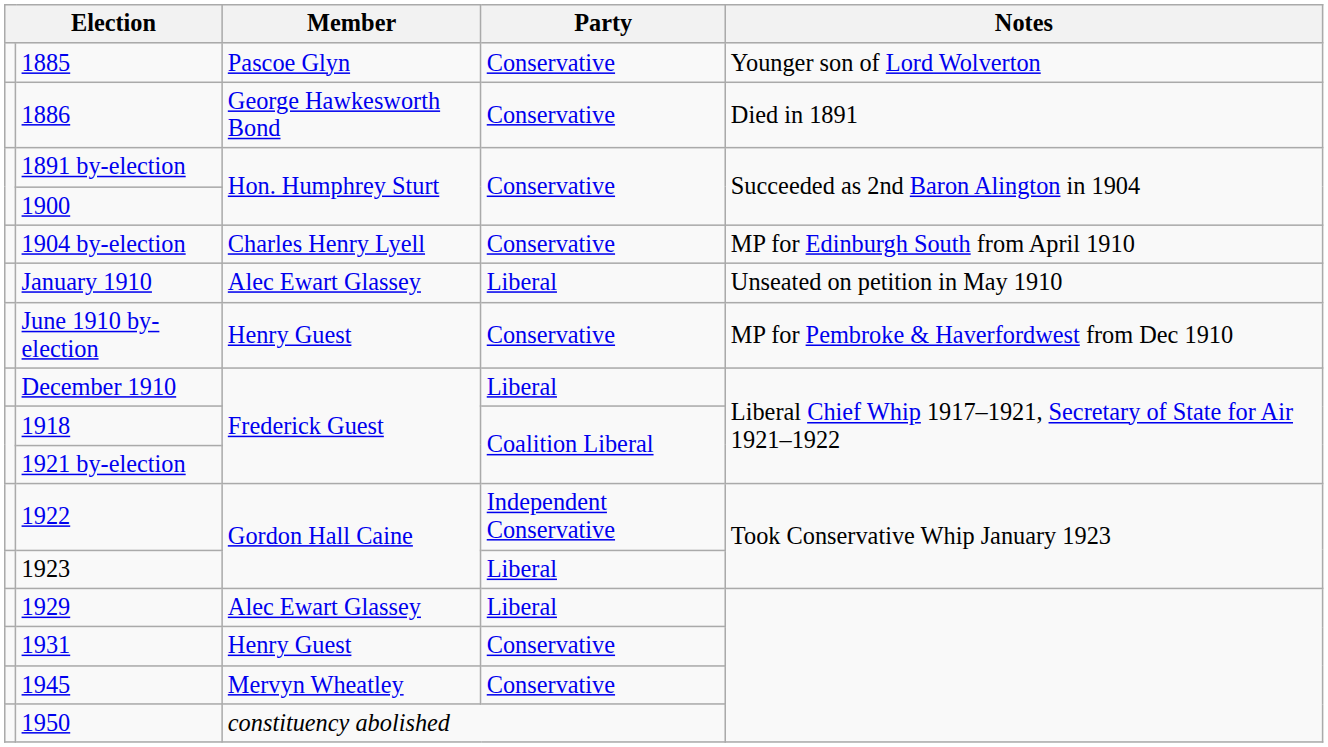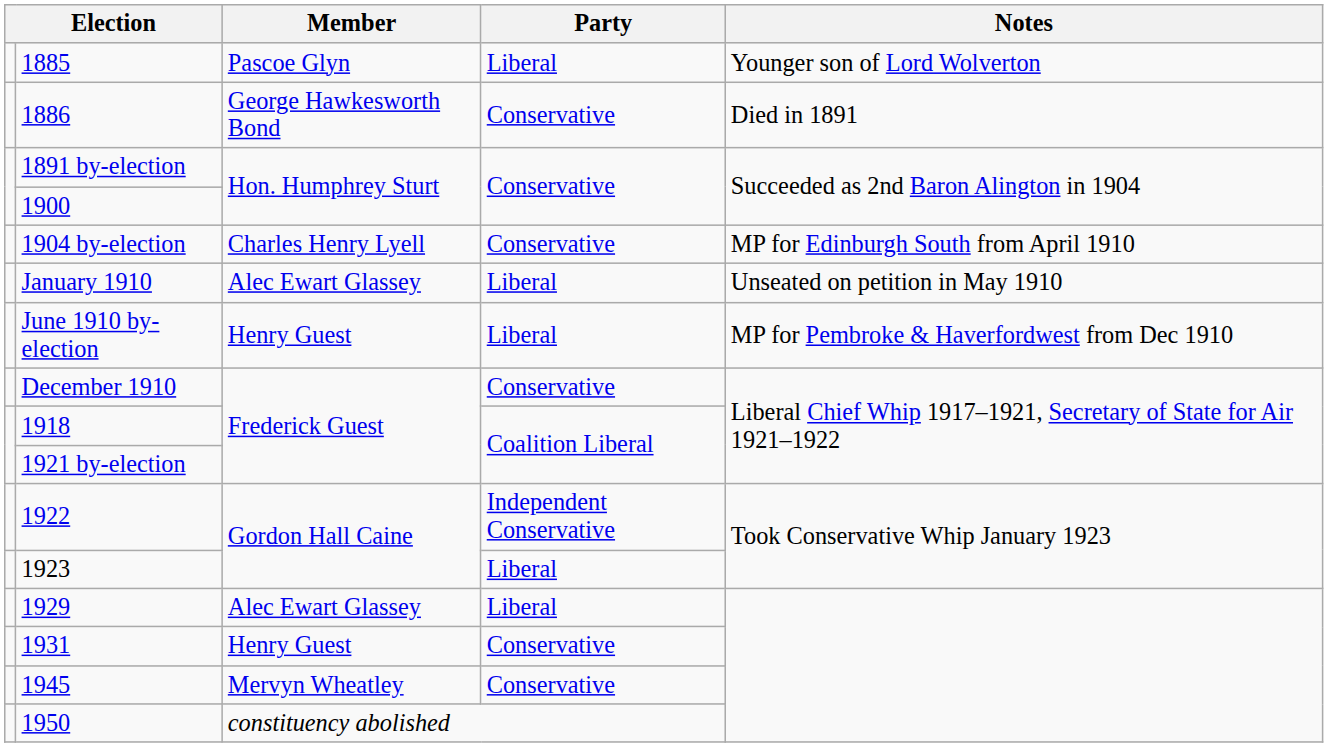1885 | Party: Conservative -> Liberal
June 1910 by-election | Party: Conservative -> Liberal
December 1910 | Party: Liberal -> Conservative
